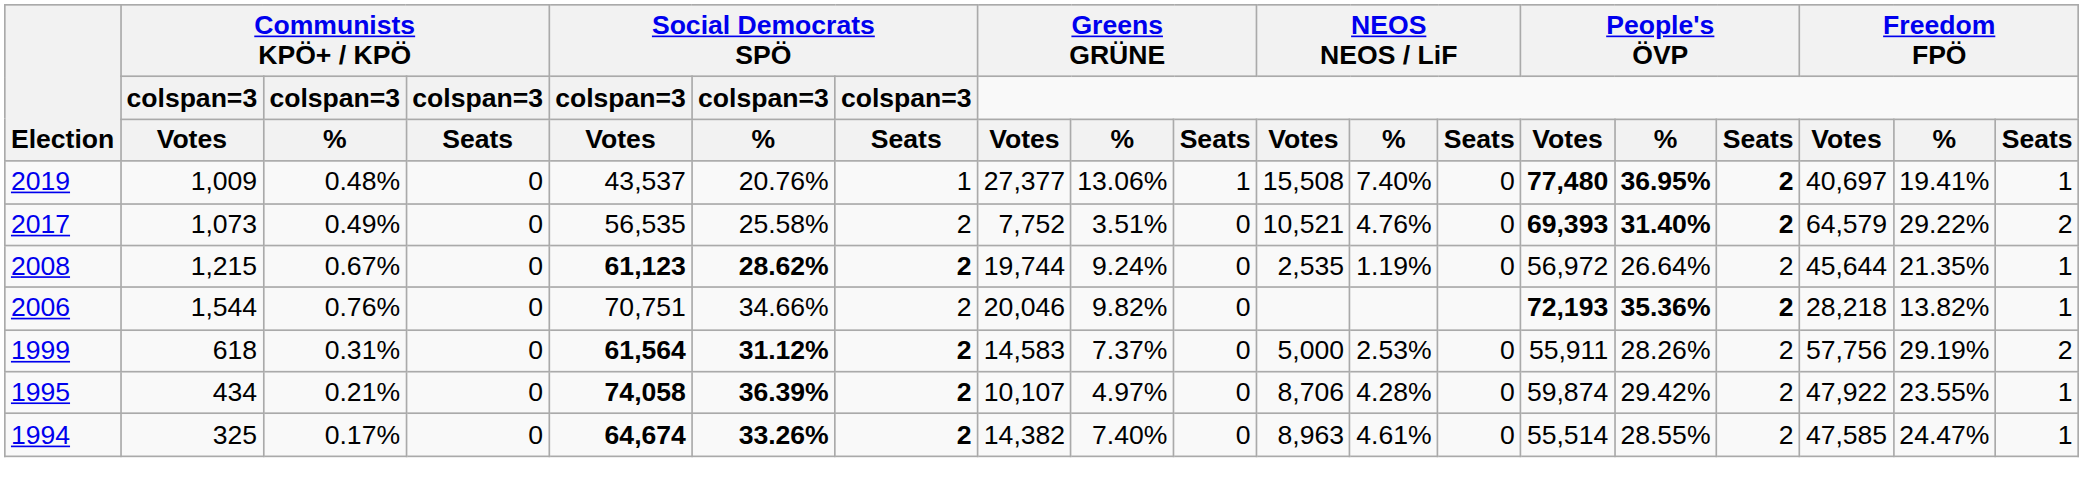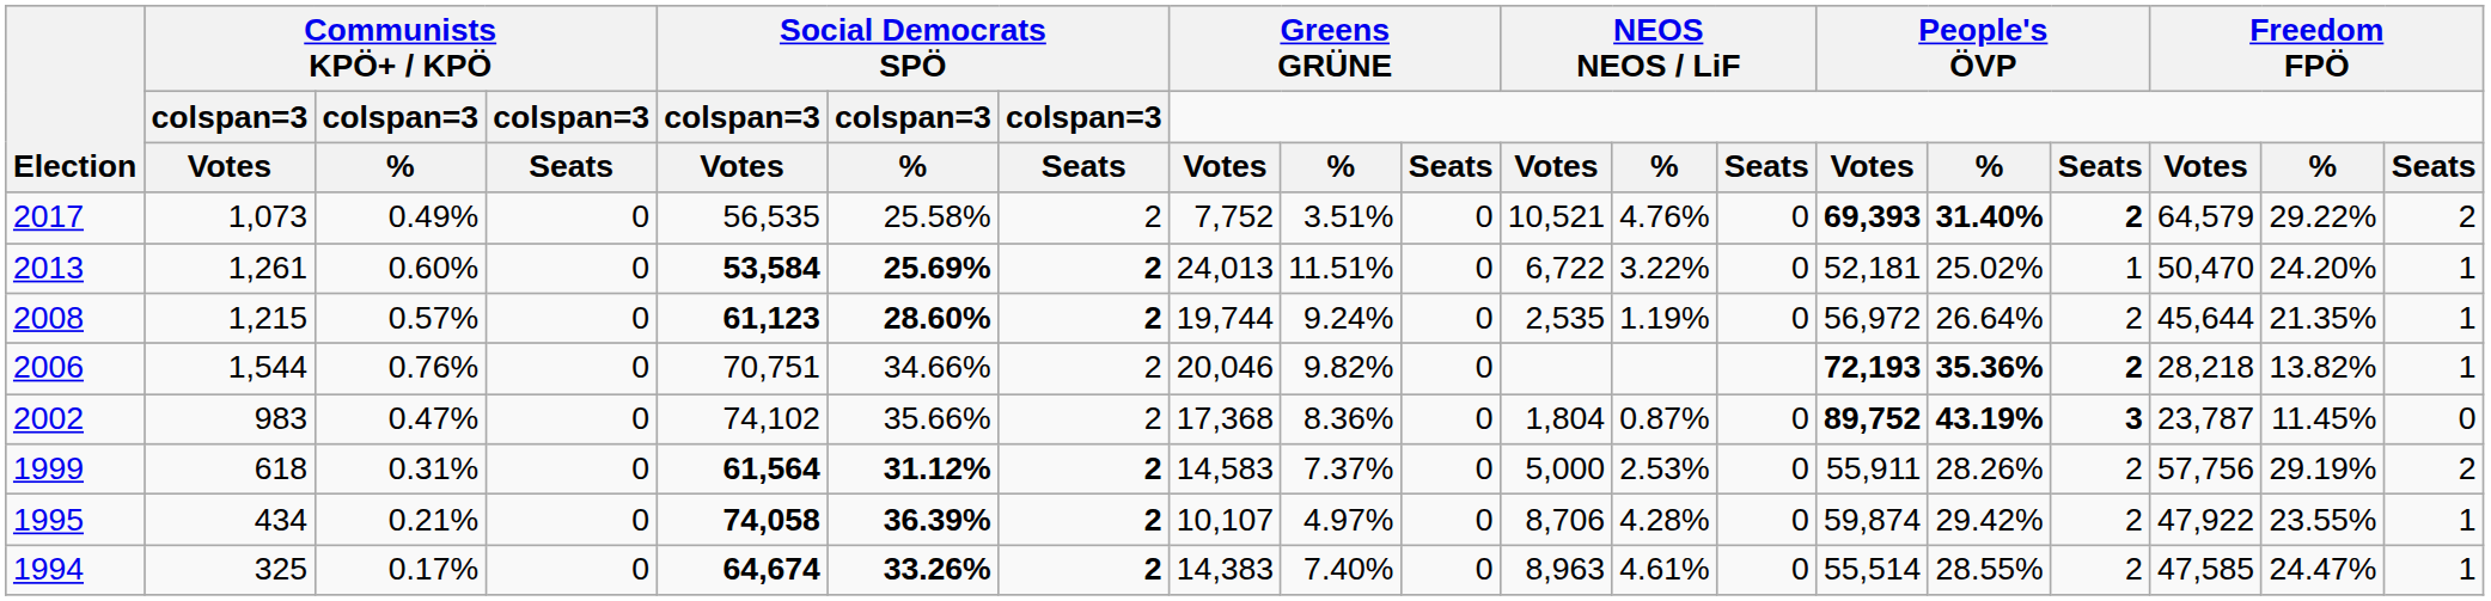- row: 2019 | 1,009 | 0.48% | 0 | 43,537 | 20.76% | 1 | 27,377 | 13.06% | 1 | 15,508 | 7.40% | 0 | 77,480 | 36.95% | 2 | 40,697 | 19.41% | 1
+ row: 2013 | 1,261 | 0.60% | 0 | 53,584 | 25.69% | 2 | 24,013 | 11.51% | 0 | 6,722 | 3.22% | 0 | 52,181 | 25.02% | 1 | 50,470 | 24.20% | 1
2008 | Communists KPÖ+ / KPÖ / colspan=3 / %: 0.67% -> 0.57%
2008 | Social Democrats SPÖ / colspan=3 / %: 28.62% -> 28.60%
+ row: 2002 | 983 | 0.47% | 0 | 74,102 | 35.66% | 2 | 17,368 | 8.36% | 0 | 1,804 | 0.87% | 0 | 89,752 | 43.19% | 3 | 23,787 | 11.45% | 0
1994 | Greens GRÜNE / Votes: 14,382 -> 14,383
